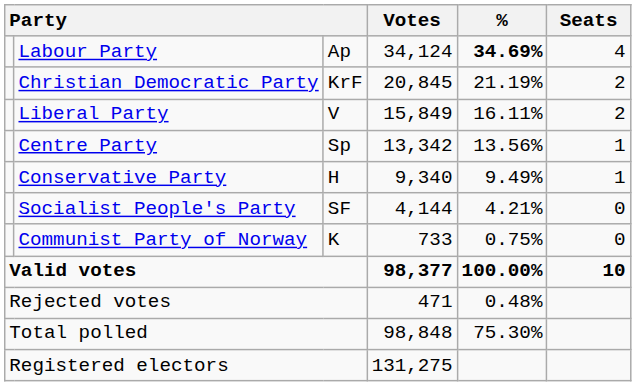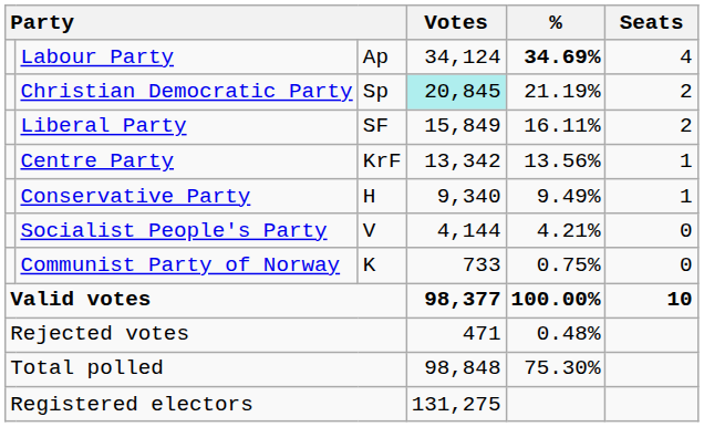Christian Democratic Party | column 3: KrF -> Sp
Christian Democratic Party | Votes: no background -> paleturquoise background
Liberal Party | column 3: V -> SF
Centre Party | column 3: Sp -> KrF
Socialist People's Party | column 3: SF -> V
